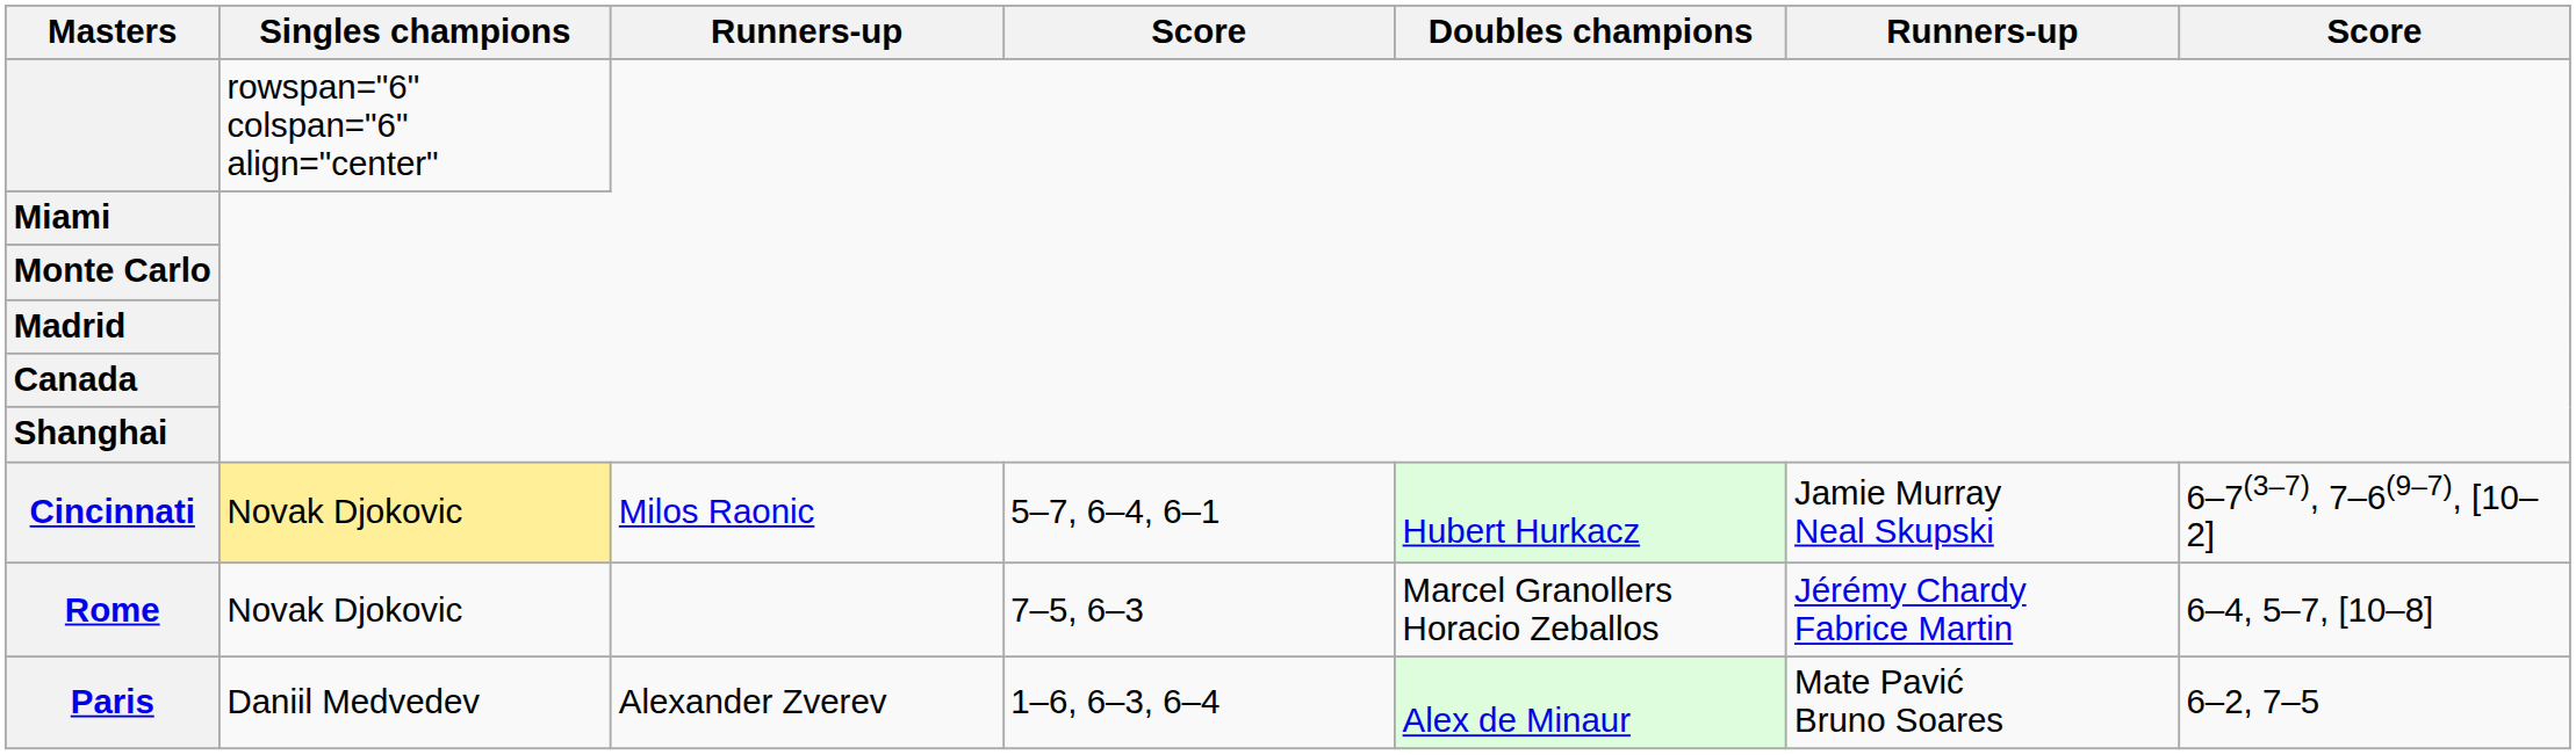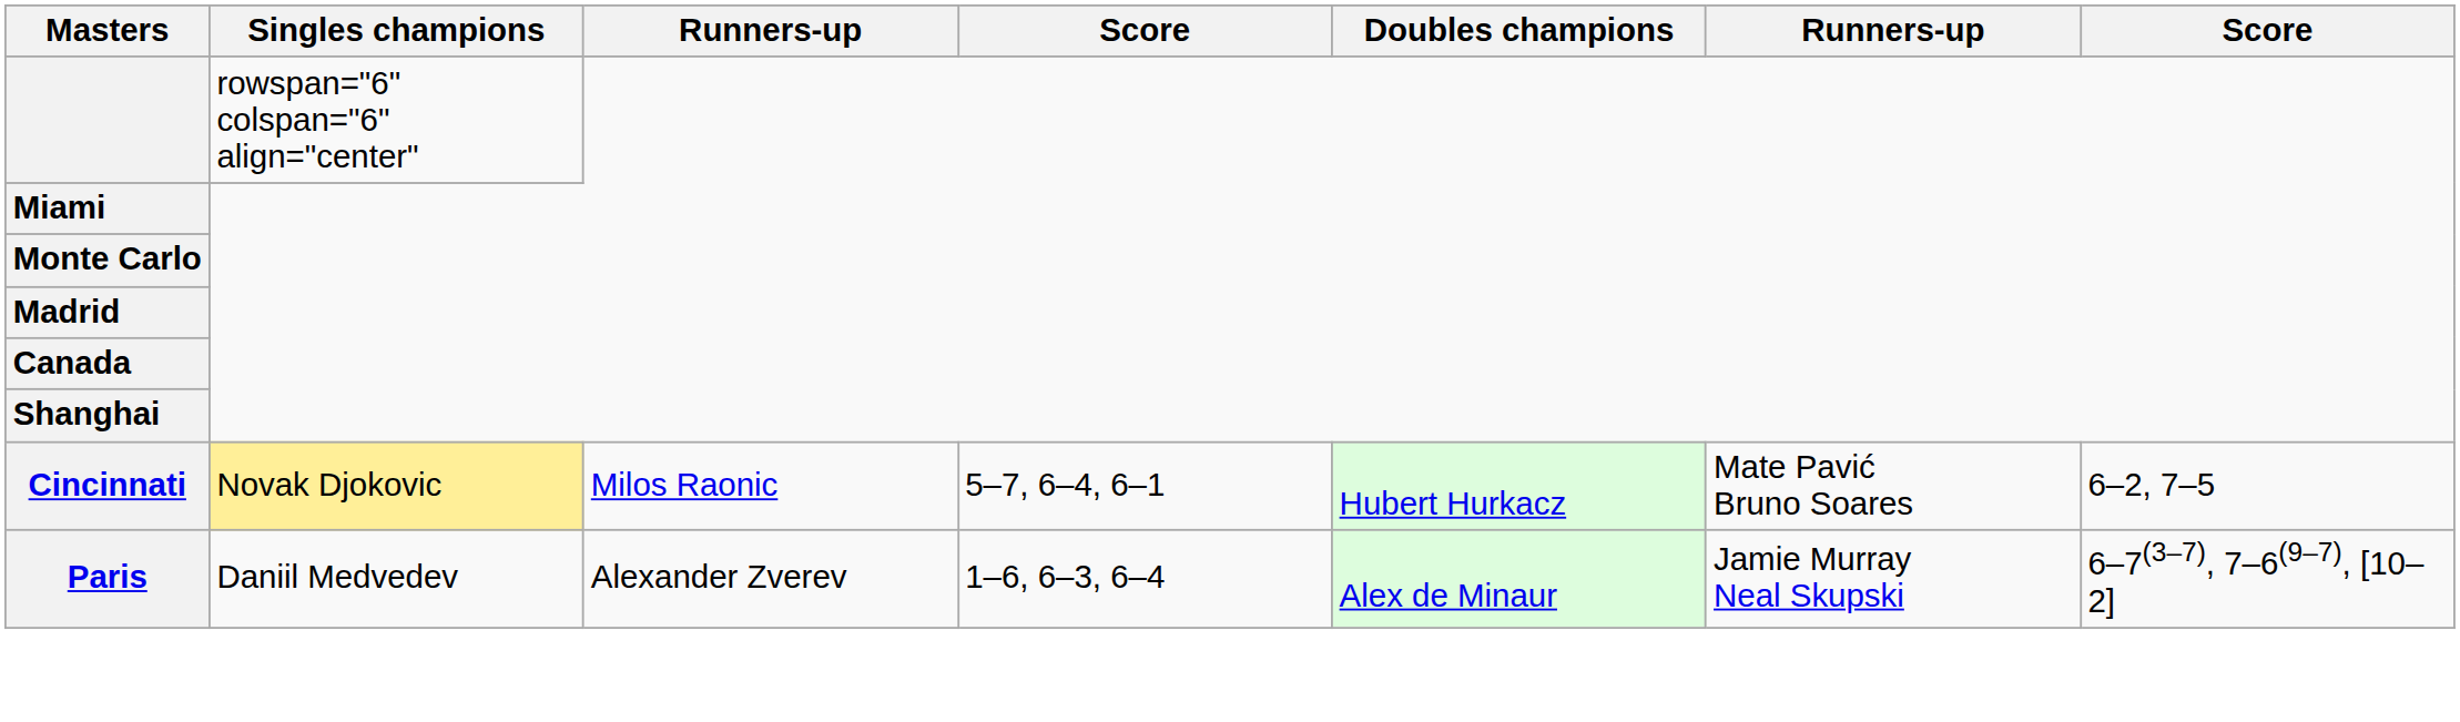Cincinnati | column 6: Jamie Murray Neal Skupski -> Mate Pavić Bruno Soares
Cincinnati | column 7: 6–7(3–7), 7–6(9–7), [10–2] -> 6–2, 7–5
- row: Rome | Novak Djokovic | 7–5, 6–3 | Marcel Granollers Horacio Zeballos | Jérémy Chardy Fabrice Martin | 6–4, 5–7, [10–8]
Paris | column 6: Mate Pavić Bruno Soares -> Jamie Murray Neal Skupski
Paris | column 7: 6–2, 7–5 -> 6–7(3–7), 7–6(9–7), [10–2]
